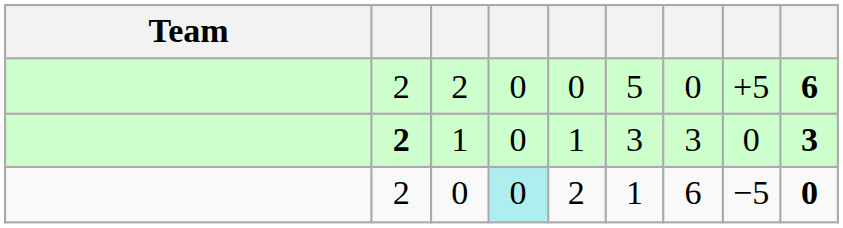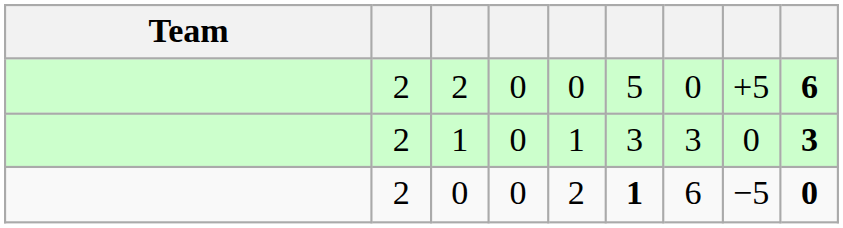row 3 | column 2: bold -> normal
row 4 | column 4: paleturquoise background -> no background
row 4 | column 6: normal -> bold
